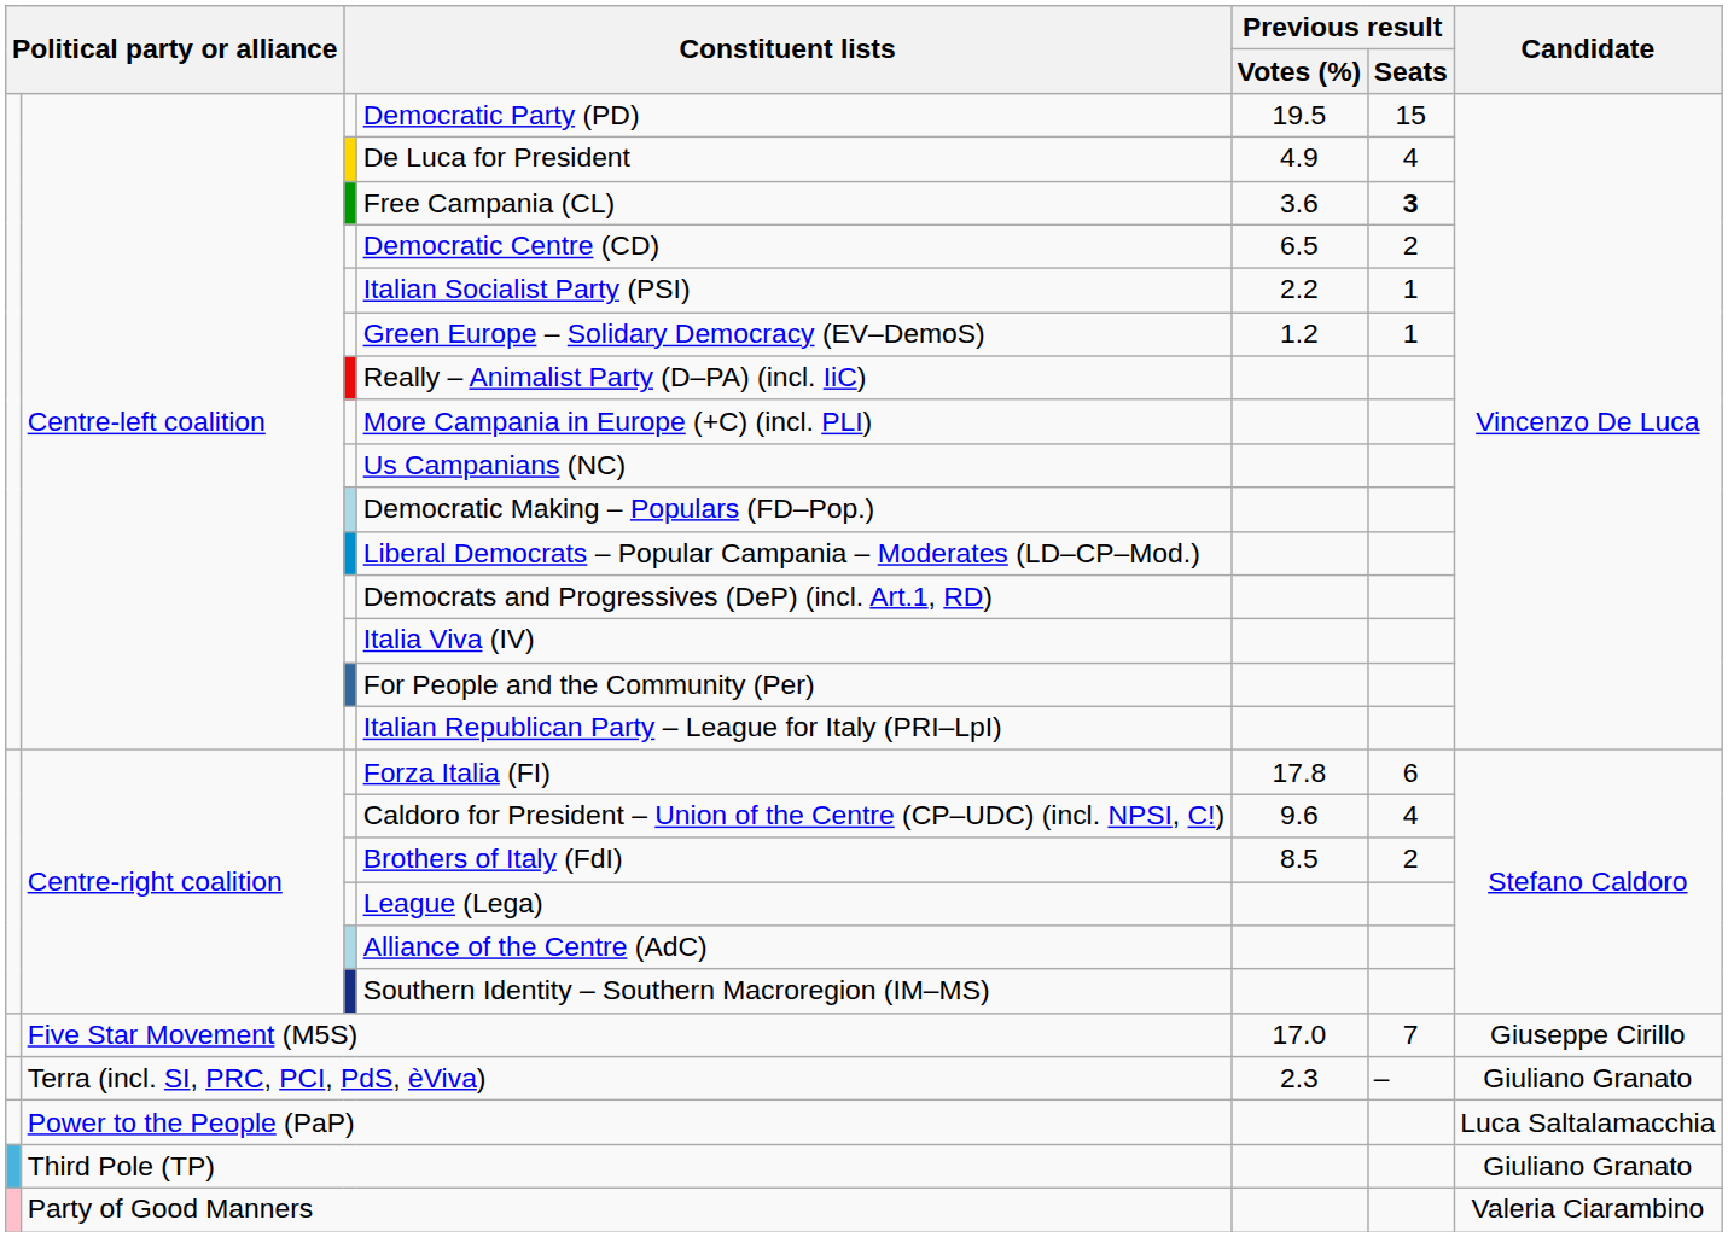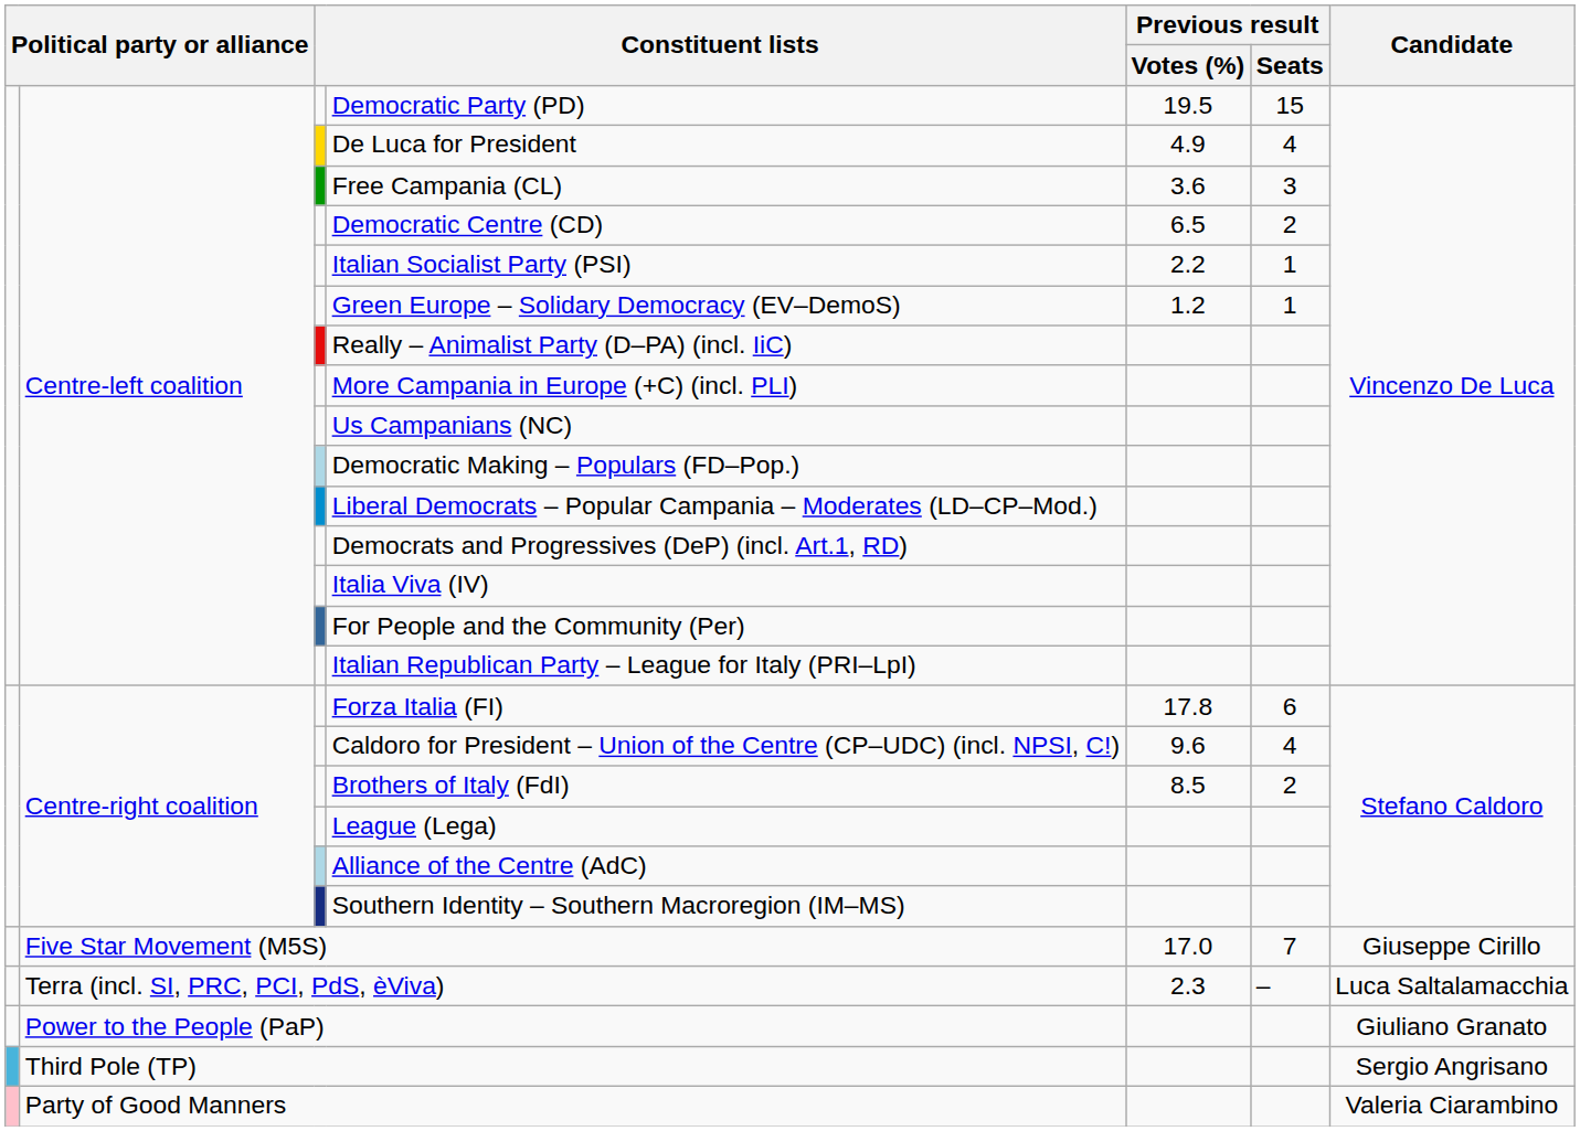Free Campania (CL) | Previous result / Seats: bold -> normal
Terra (incl. SI, PRC, PCI, PdS, èViva) | Candidate: Giuliano Granato -> Luca Saltalamacchia
Power to the People (PaP) | Candidate: Luca Saltalamacchia -> Giuliano Granato
Third Pole (TP) | Candidate: Giuliano Granato -> Sergio Angrisano
